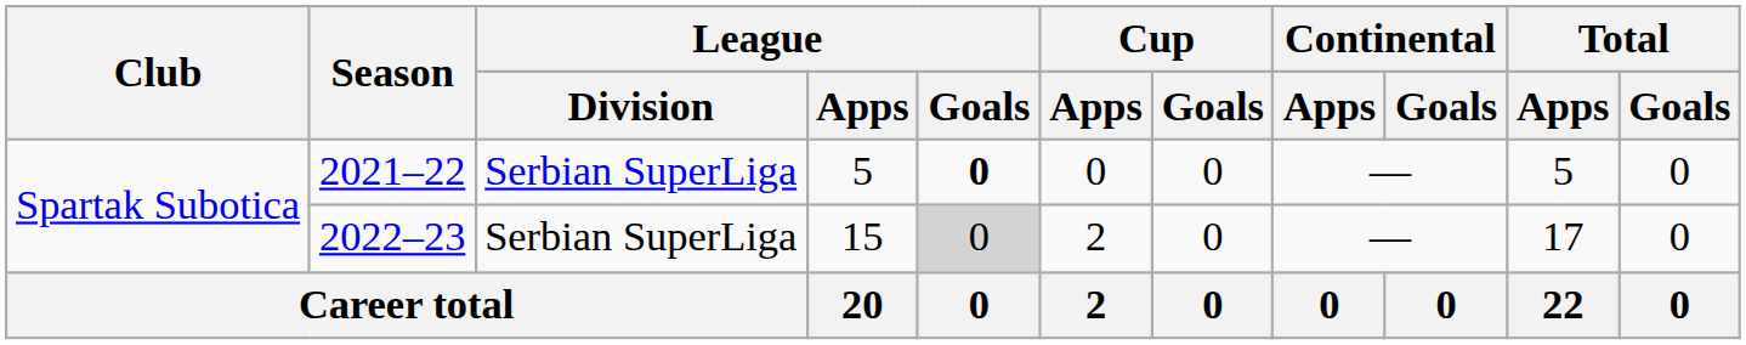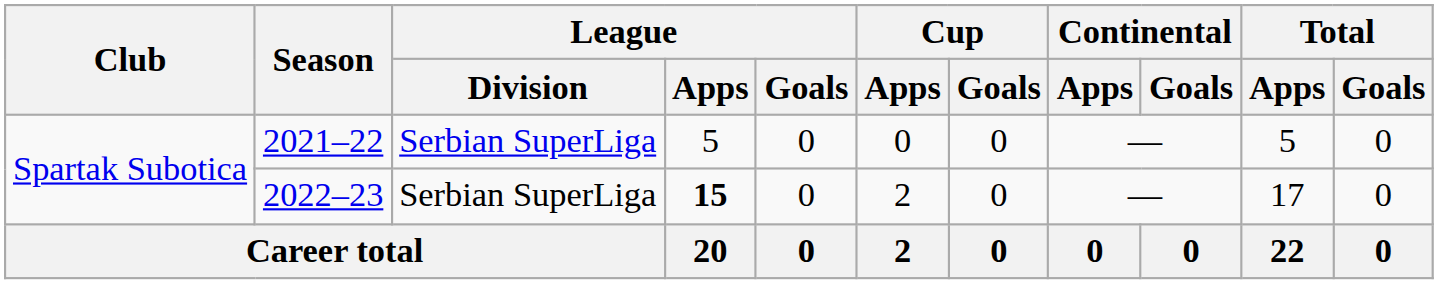2021–22 | League / Goals: bold -> normal
2022–23 | League / Apps: normal -> bold
2022–23 | League / Goals: lightgrey background -> no background
